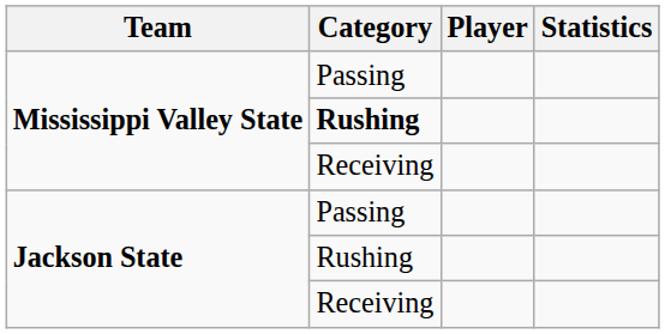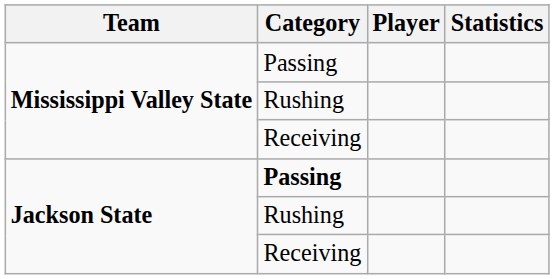Mississippi Valley State / Rushing | Category: bold -> normal
Jackson State / Passing | Category: normal -> bold
